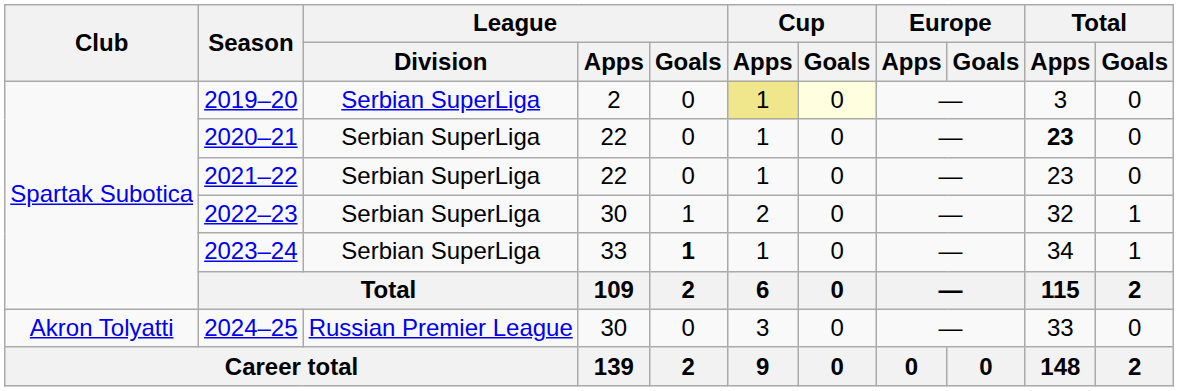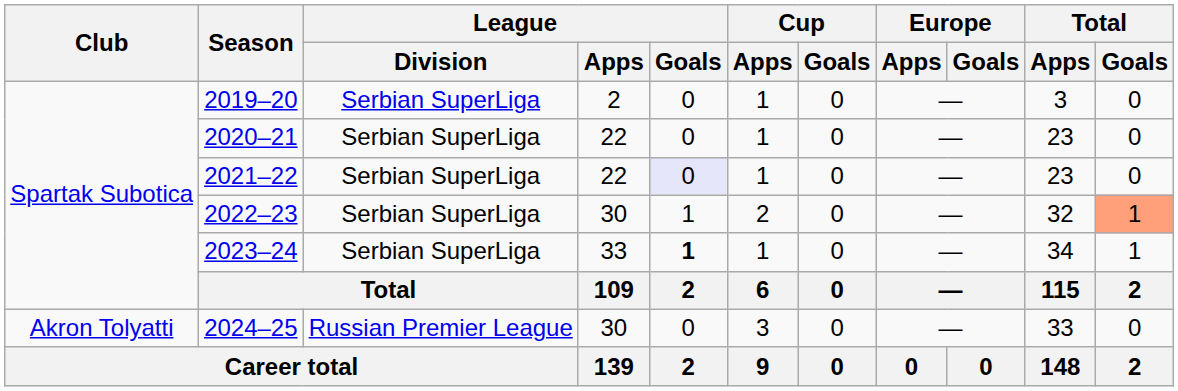2019–20 | Cup / Apps: khaki background -> no background
2019–20 | Cup / Goals: lightyellow background -> no background
2020–21 | Total / Apps: bold -> normal
2021–22 | League / Goals: no background -> lavender background
2022–23 | Total / Goals: no background -> lightsalmon background
